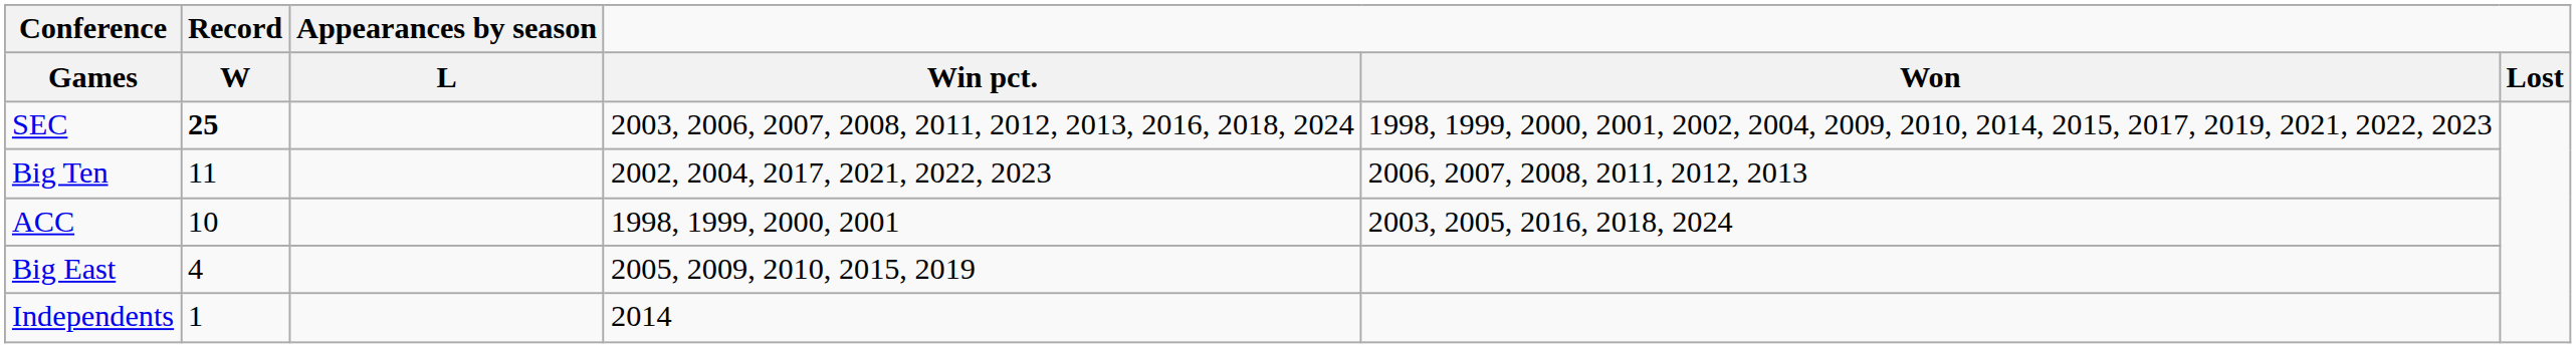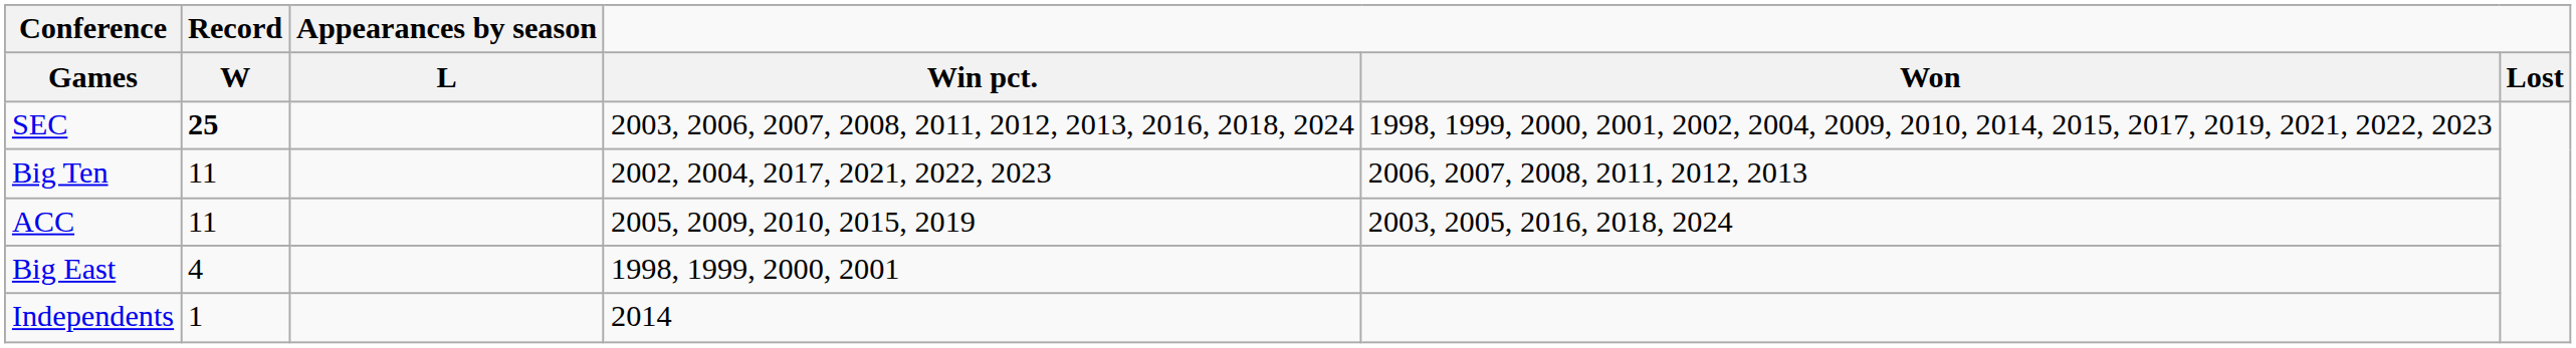ACC | Record / W: 10 -> 11
ACC | Win pct.: 1998, 1999, 2000, 2001 -> 2005, 2009, 2010, 2015, 2019
Big East | Win pct.: 2005, 2009, 2010, 2015, 2019 -> 1998, 1999, 2000, 2001
